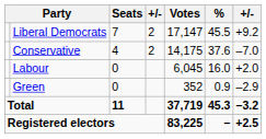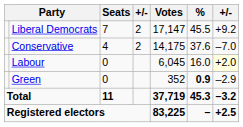Labour | column 7: no background -> lightyellow background
Green | %: normal -> bold
